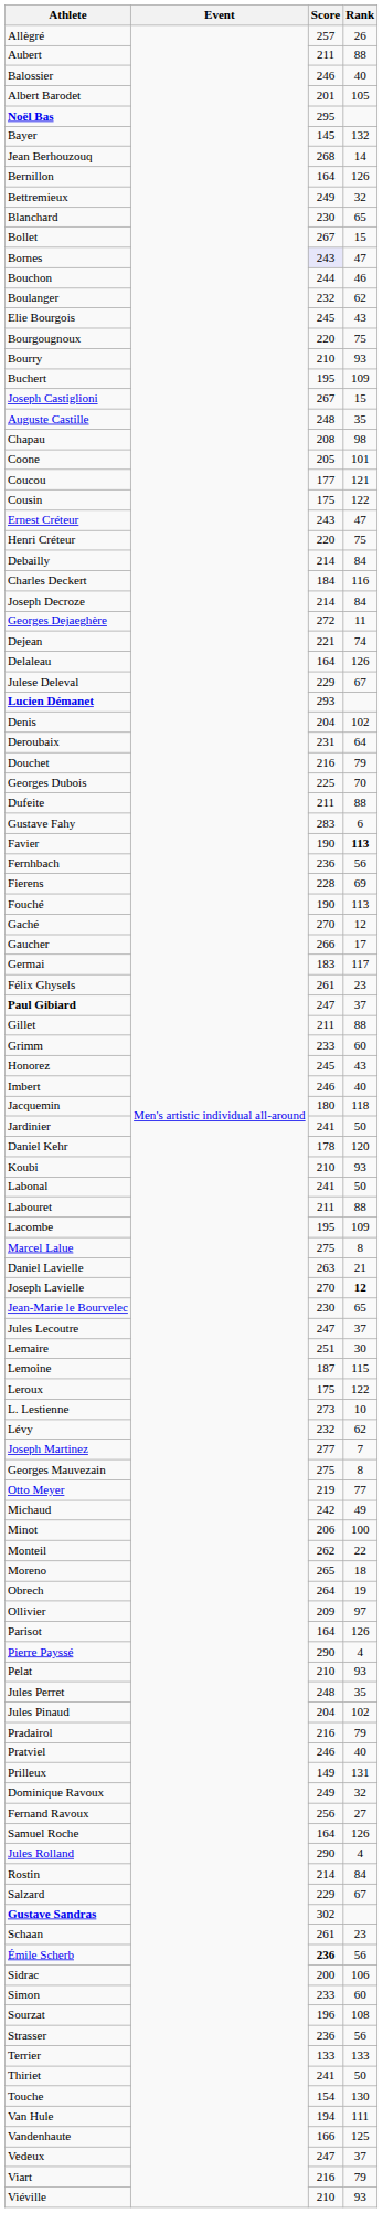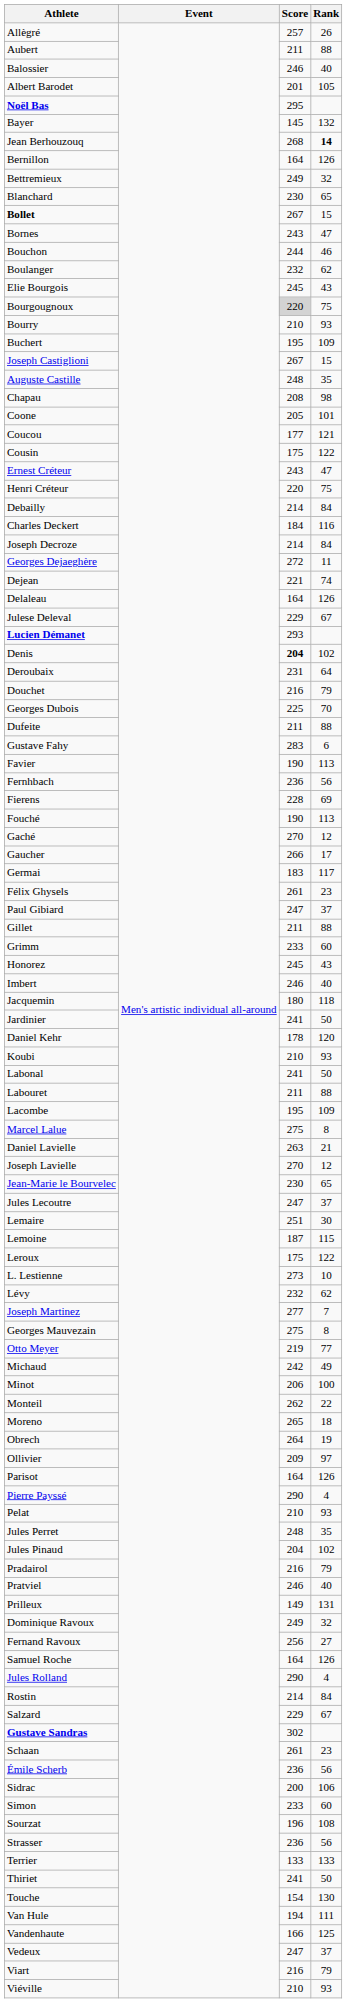row 8 | Rank: normal -> bold
row 12 | Athlete: normal -> bold
row 13 | Score: lavender background -> no background
row 17 | Score: no background -> lightgrey background
row 36 | Score: normal -> bold
row 42 | Rank: bold -> normal
row 50 | Athlete: bold -> normal
row 64 | Rank: bold -> normal
row 97 | Score: bold -> normal
